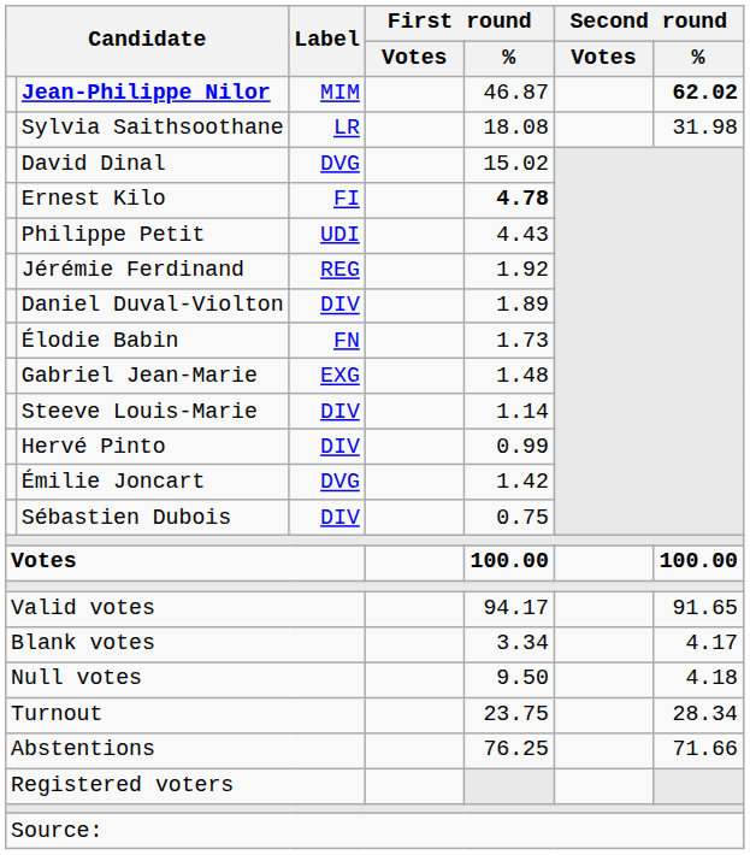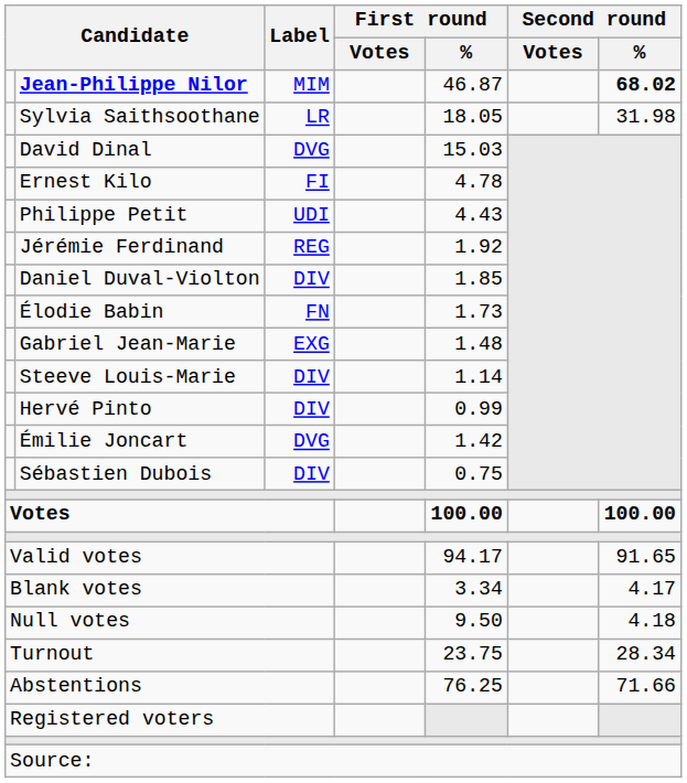Jean-Philippe Nilor | Second round / %: 62.02 -> 68.02
Sylvia Saithsoothane | First round / %: 18.08 -> 18.05
David Dinal | First round / %: 15.02 -> 15.03
Ernest Kilo | First round / %: bold -> normal
Daniel Duval-Violton | First round / %: 1.89 -> 1.85
